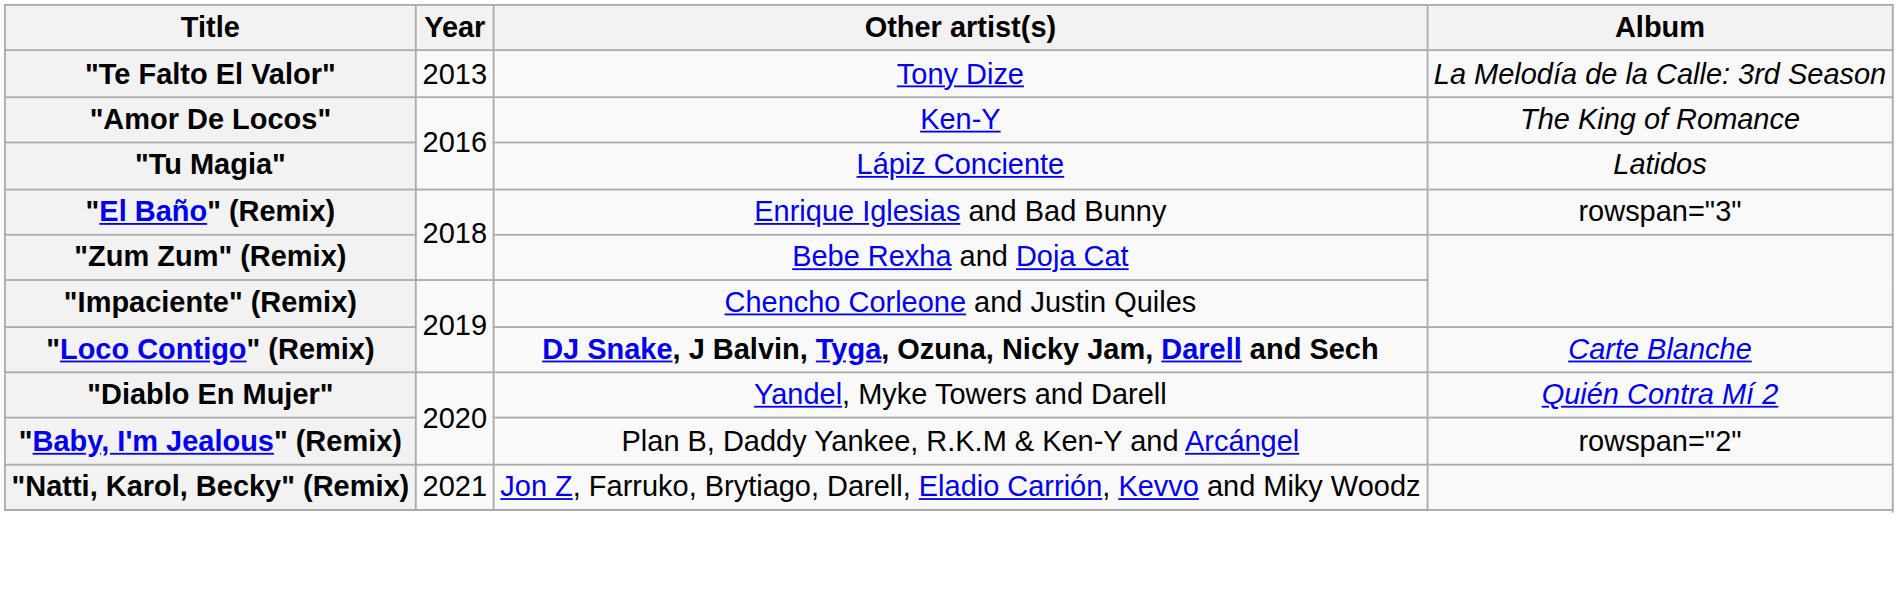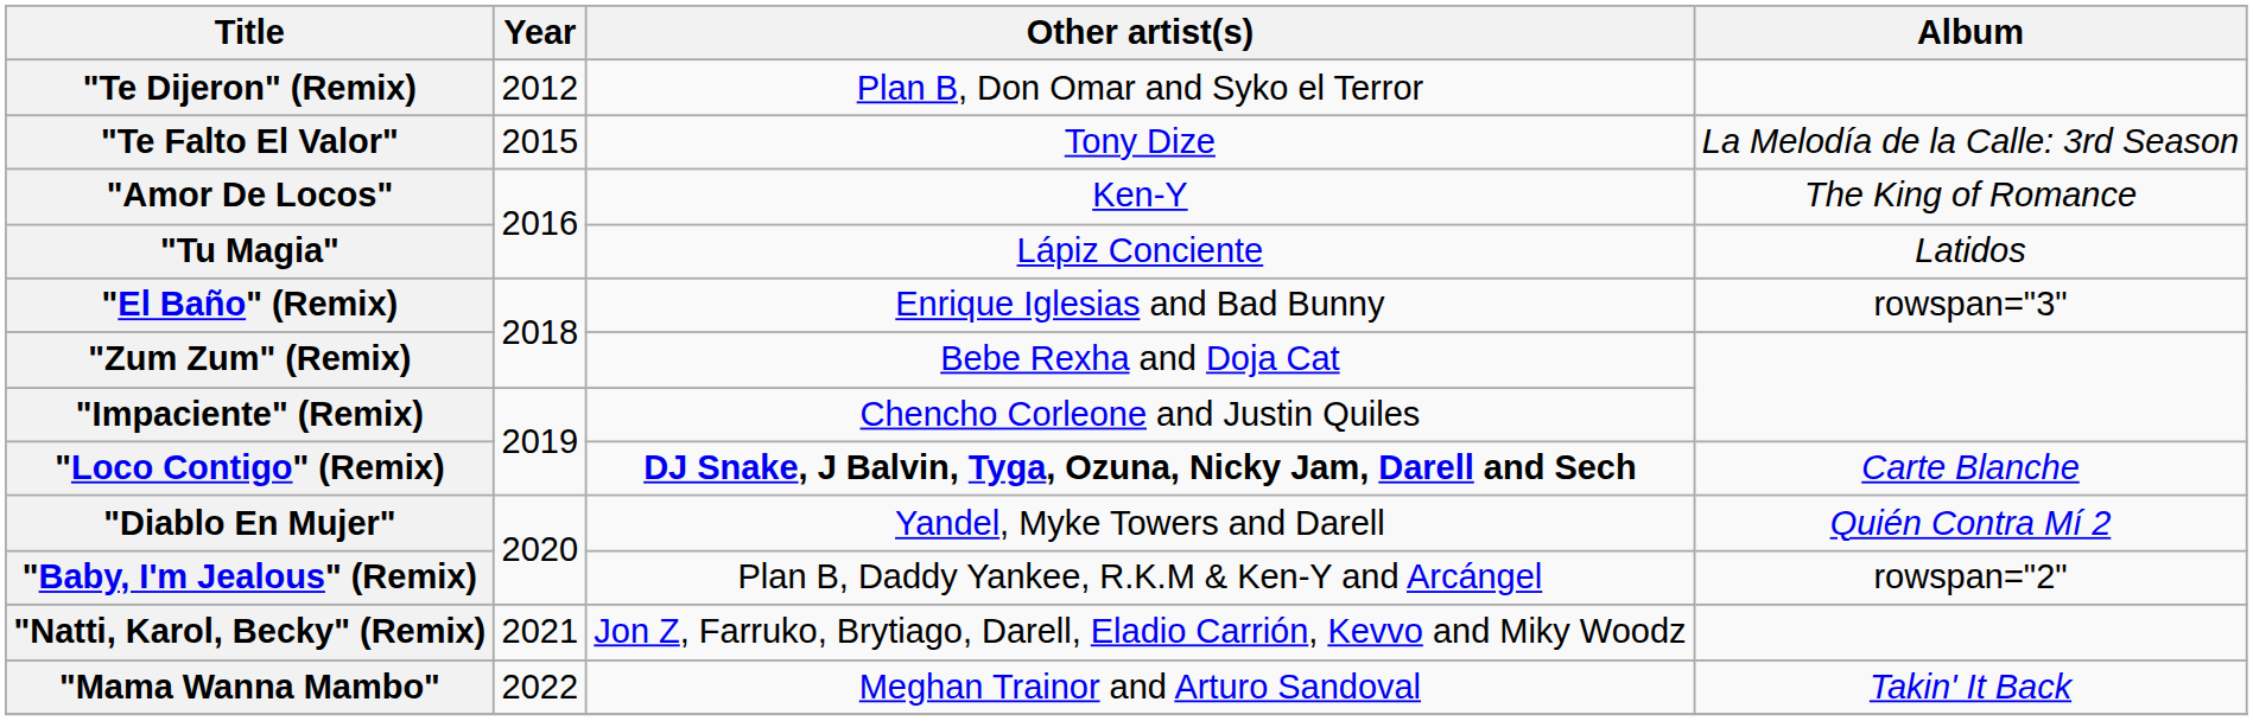+ row: "Te Dijeron" (Remix) | 2012 | Plan B, Don Omar and Syko el Terror
"Te Falto El Valor" | Year: 2013 -> 2015
+ row: "Mama Wanna Mambo" | 2022 | Meghan Trainor and Arturo Sandoval | Takin' It Back
